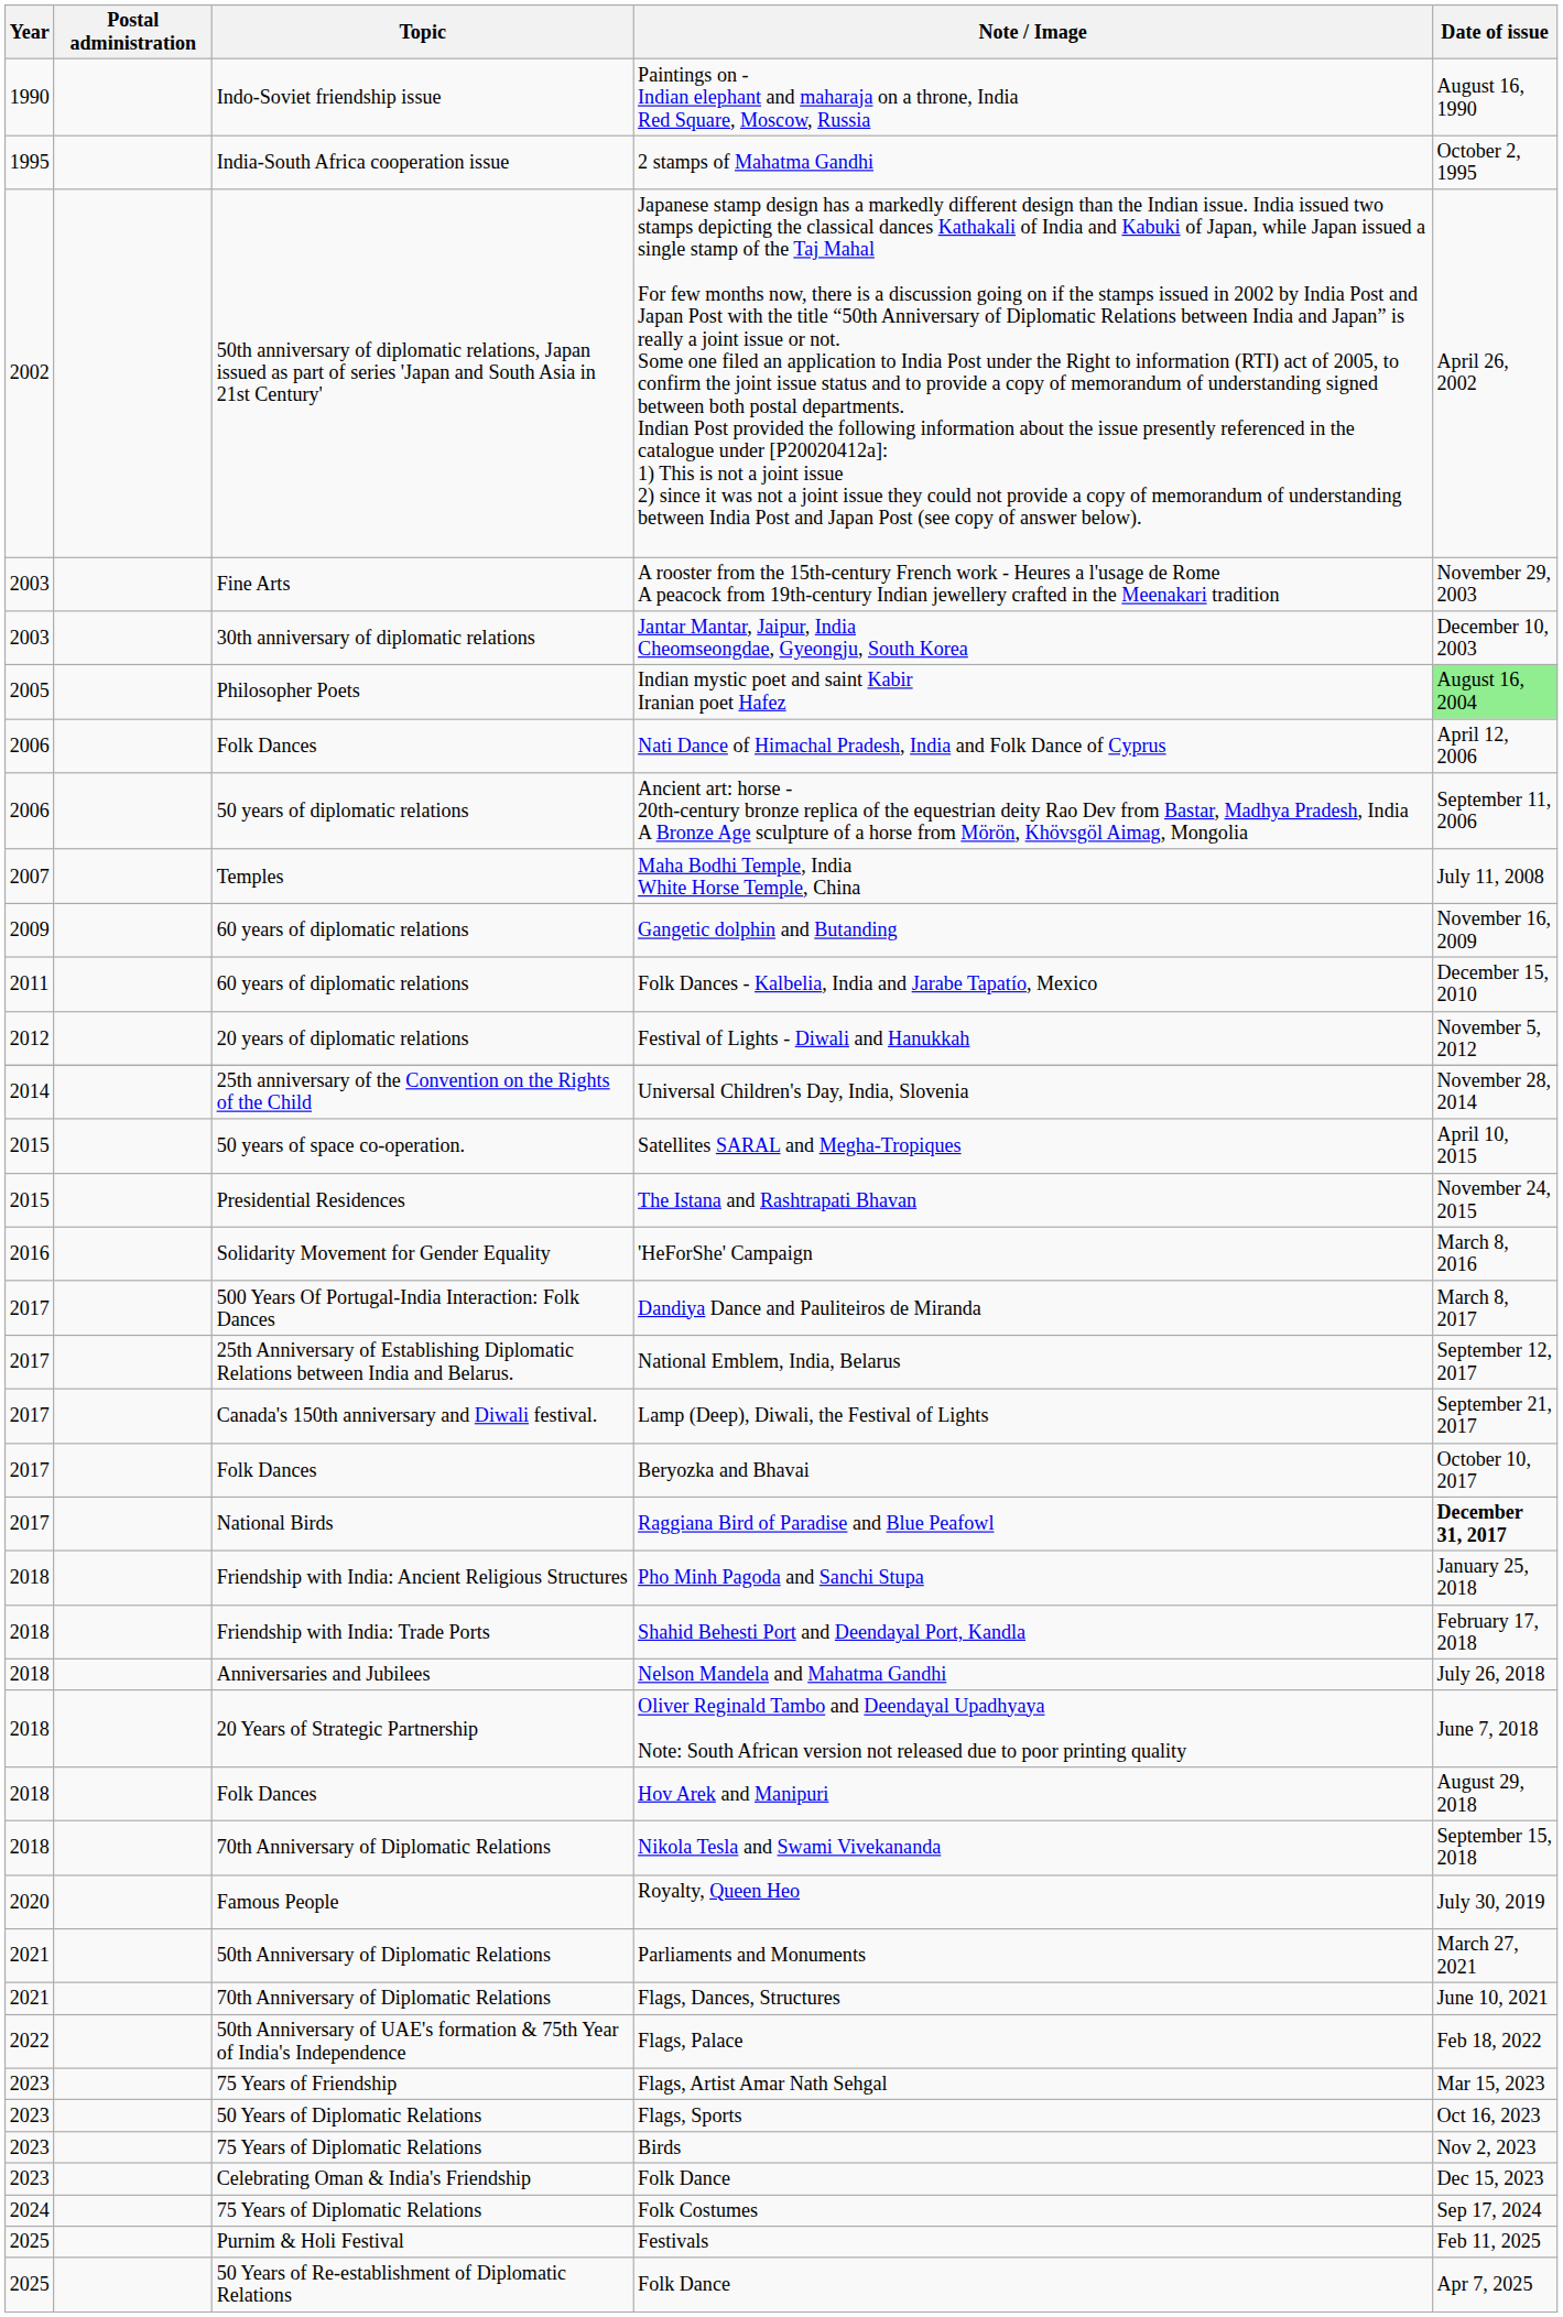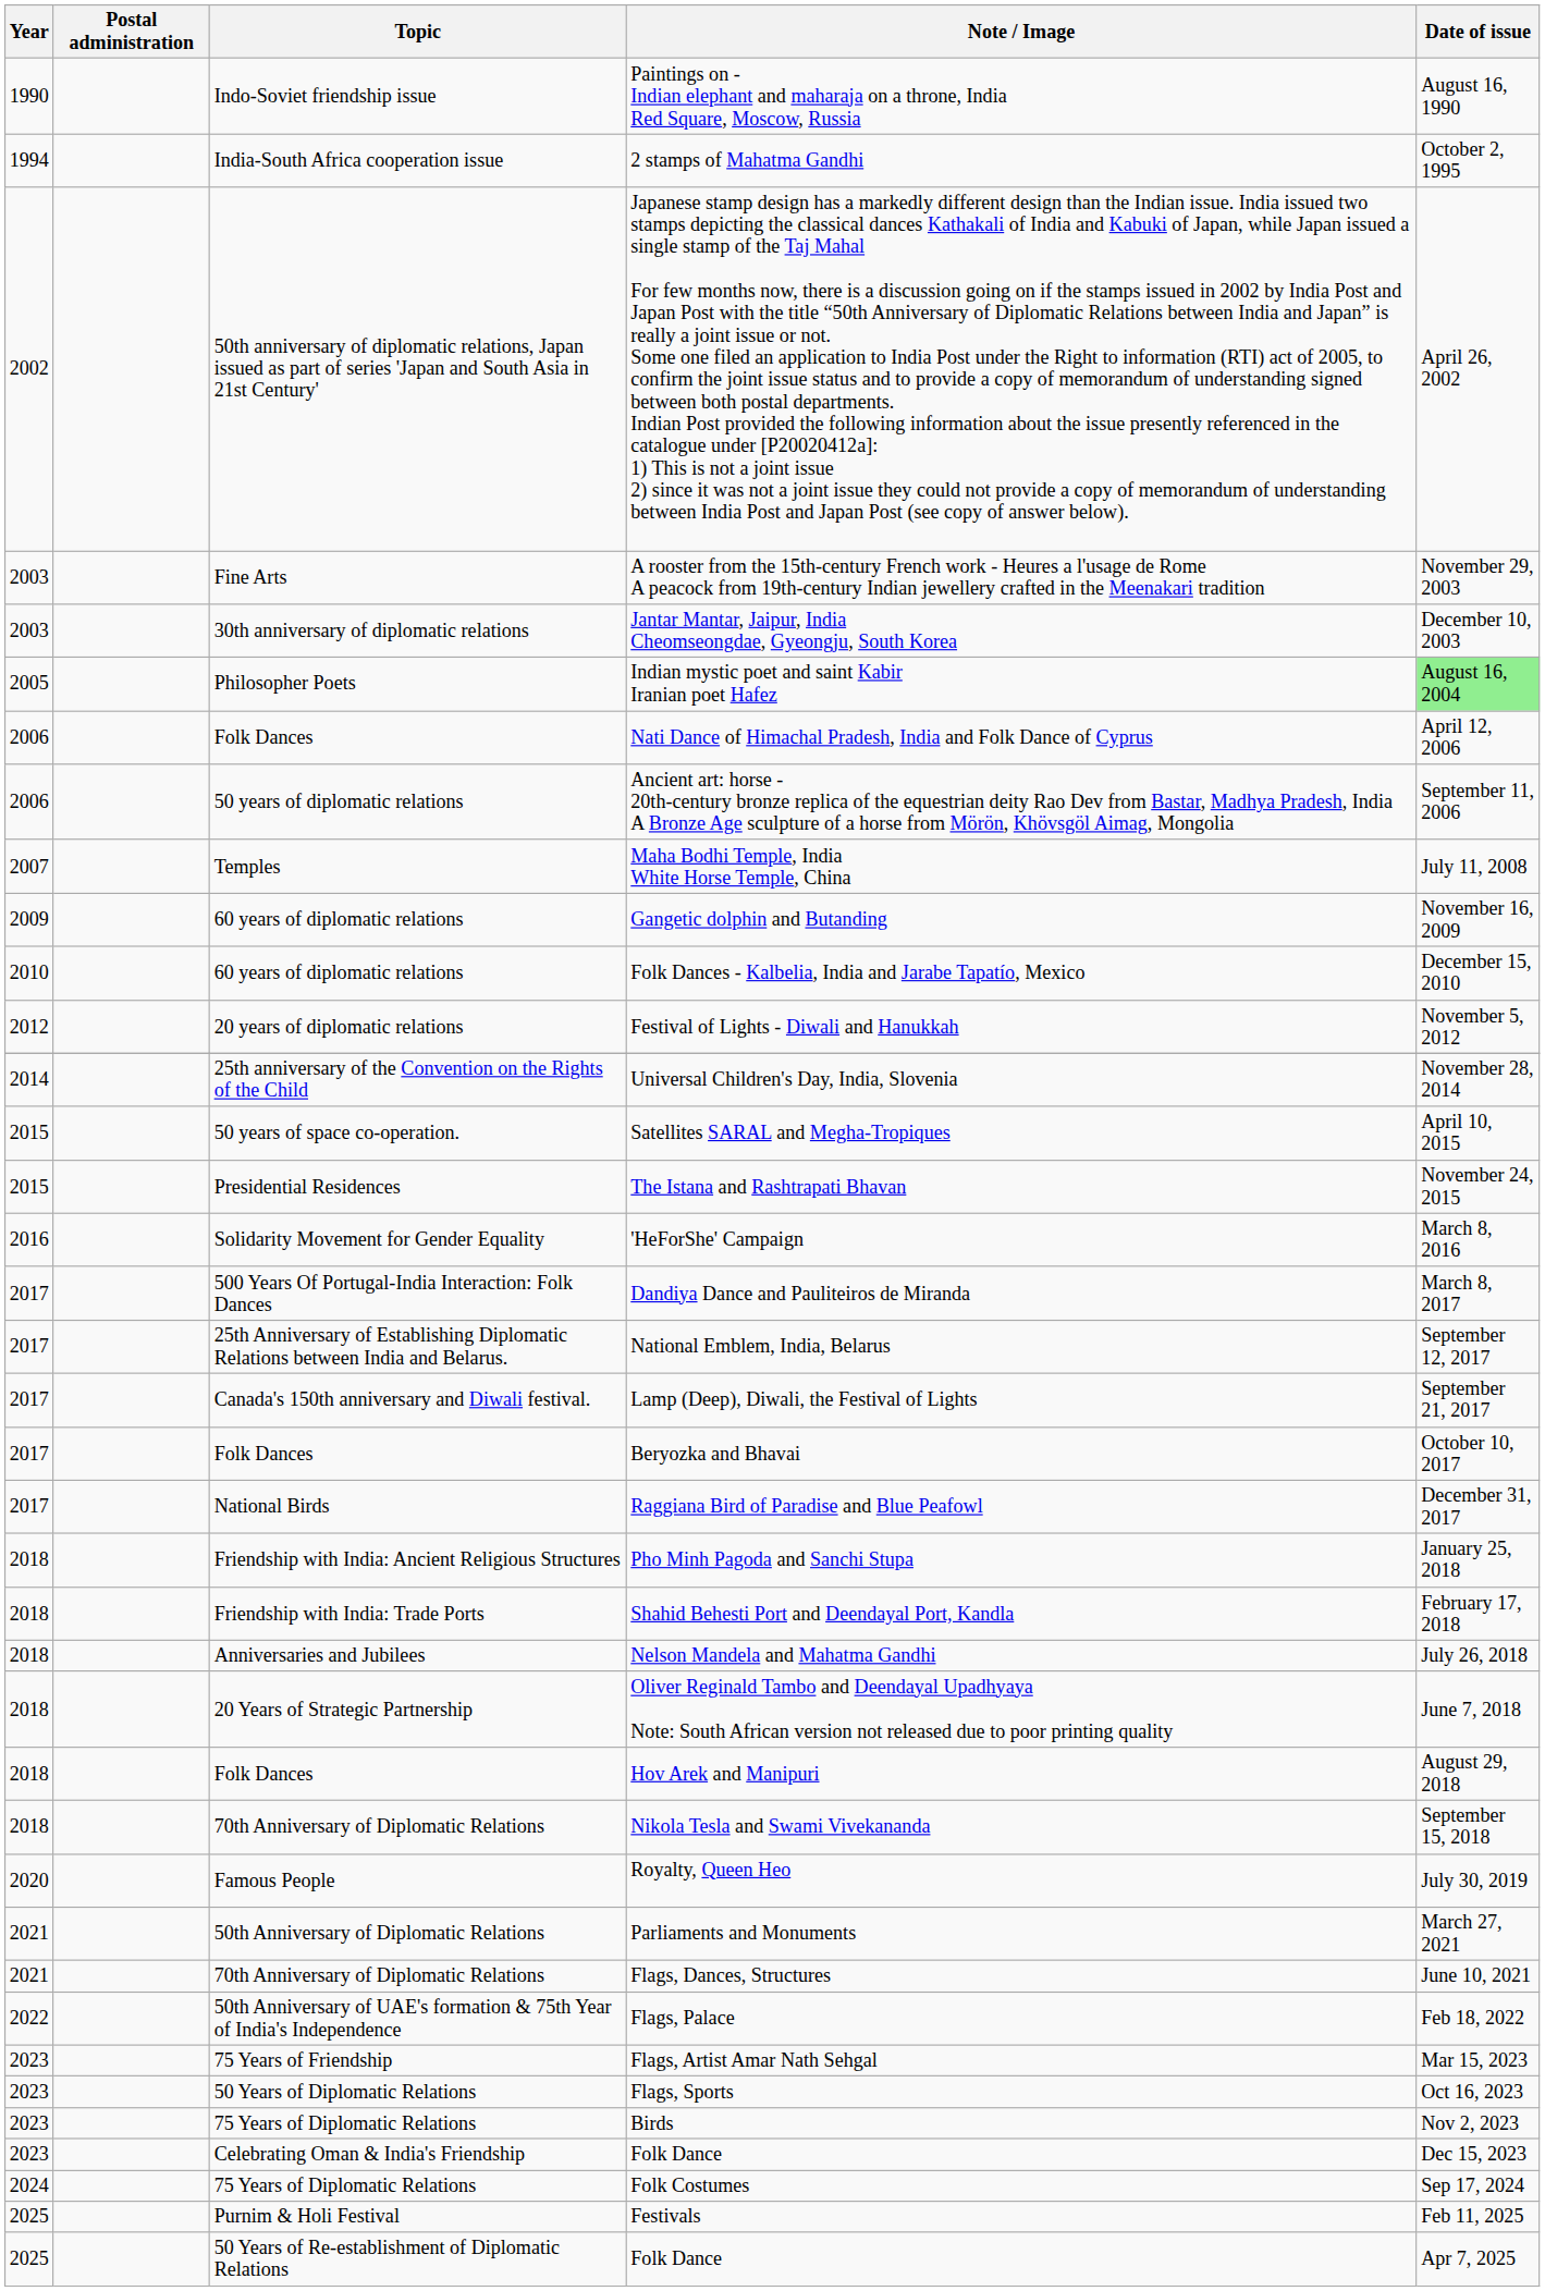2 stamps of Mahatma Gandhi | Year: 1995 -> 1994
Folk Dances - Kalbelia, India and Jarabe Tapatío, Mexico | Year: 2011 -> 2010
Raggiana Bird of Paradise and Blue Peafowl | Date of issue: bold -> normal
